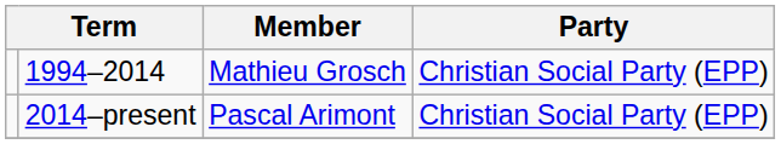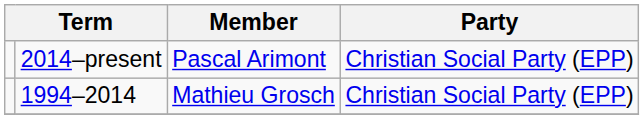rows swapped: 1994–2014 <-> 2014–present
